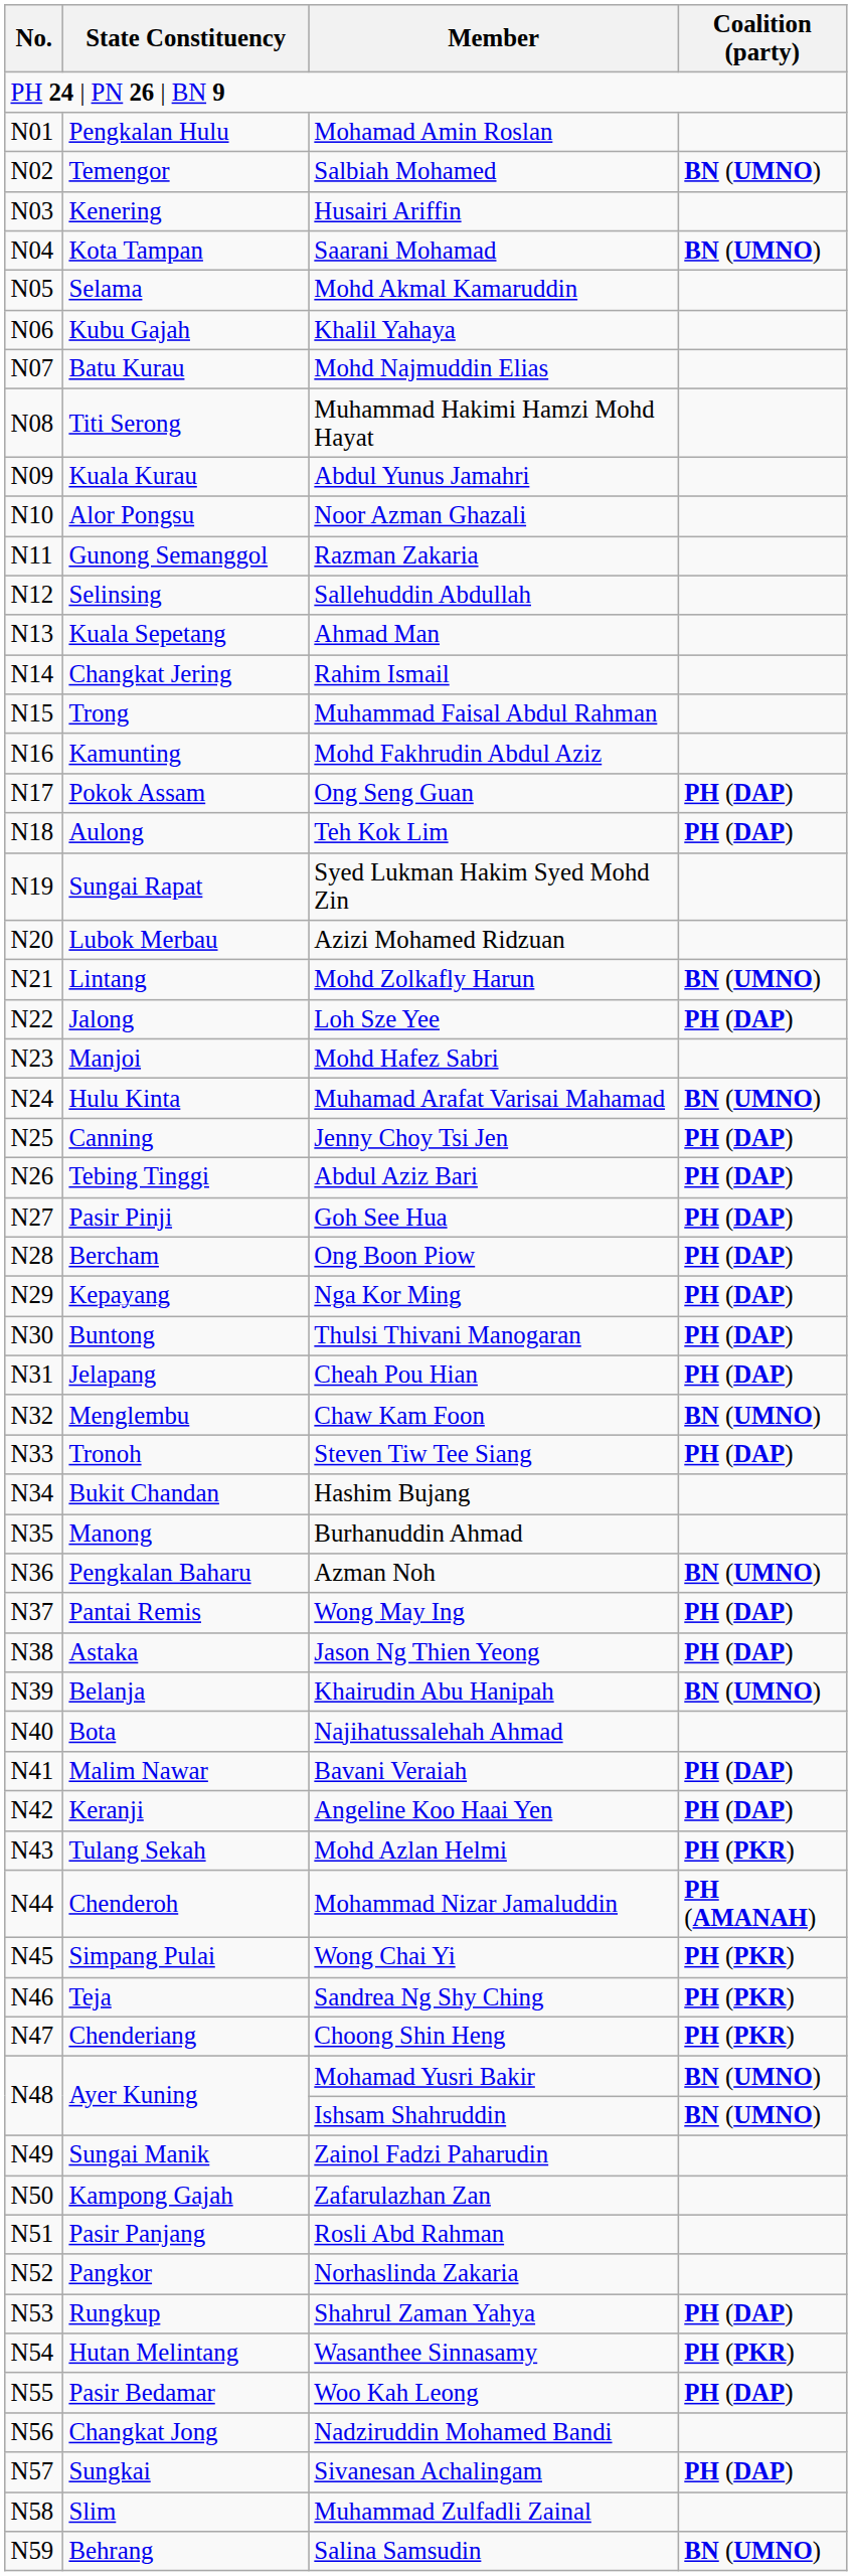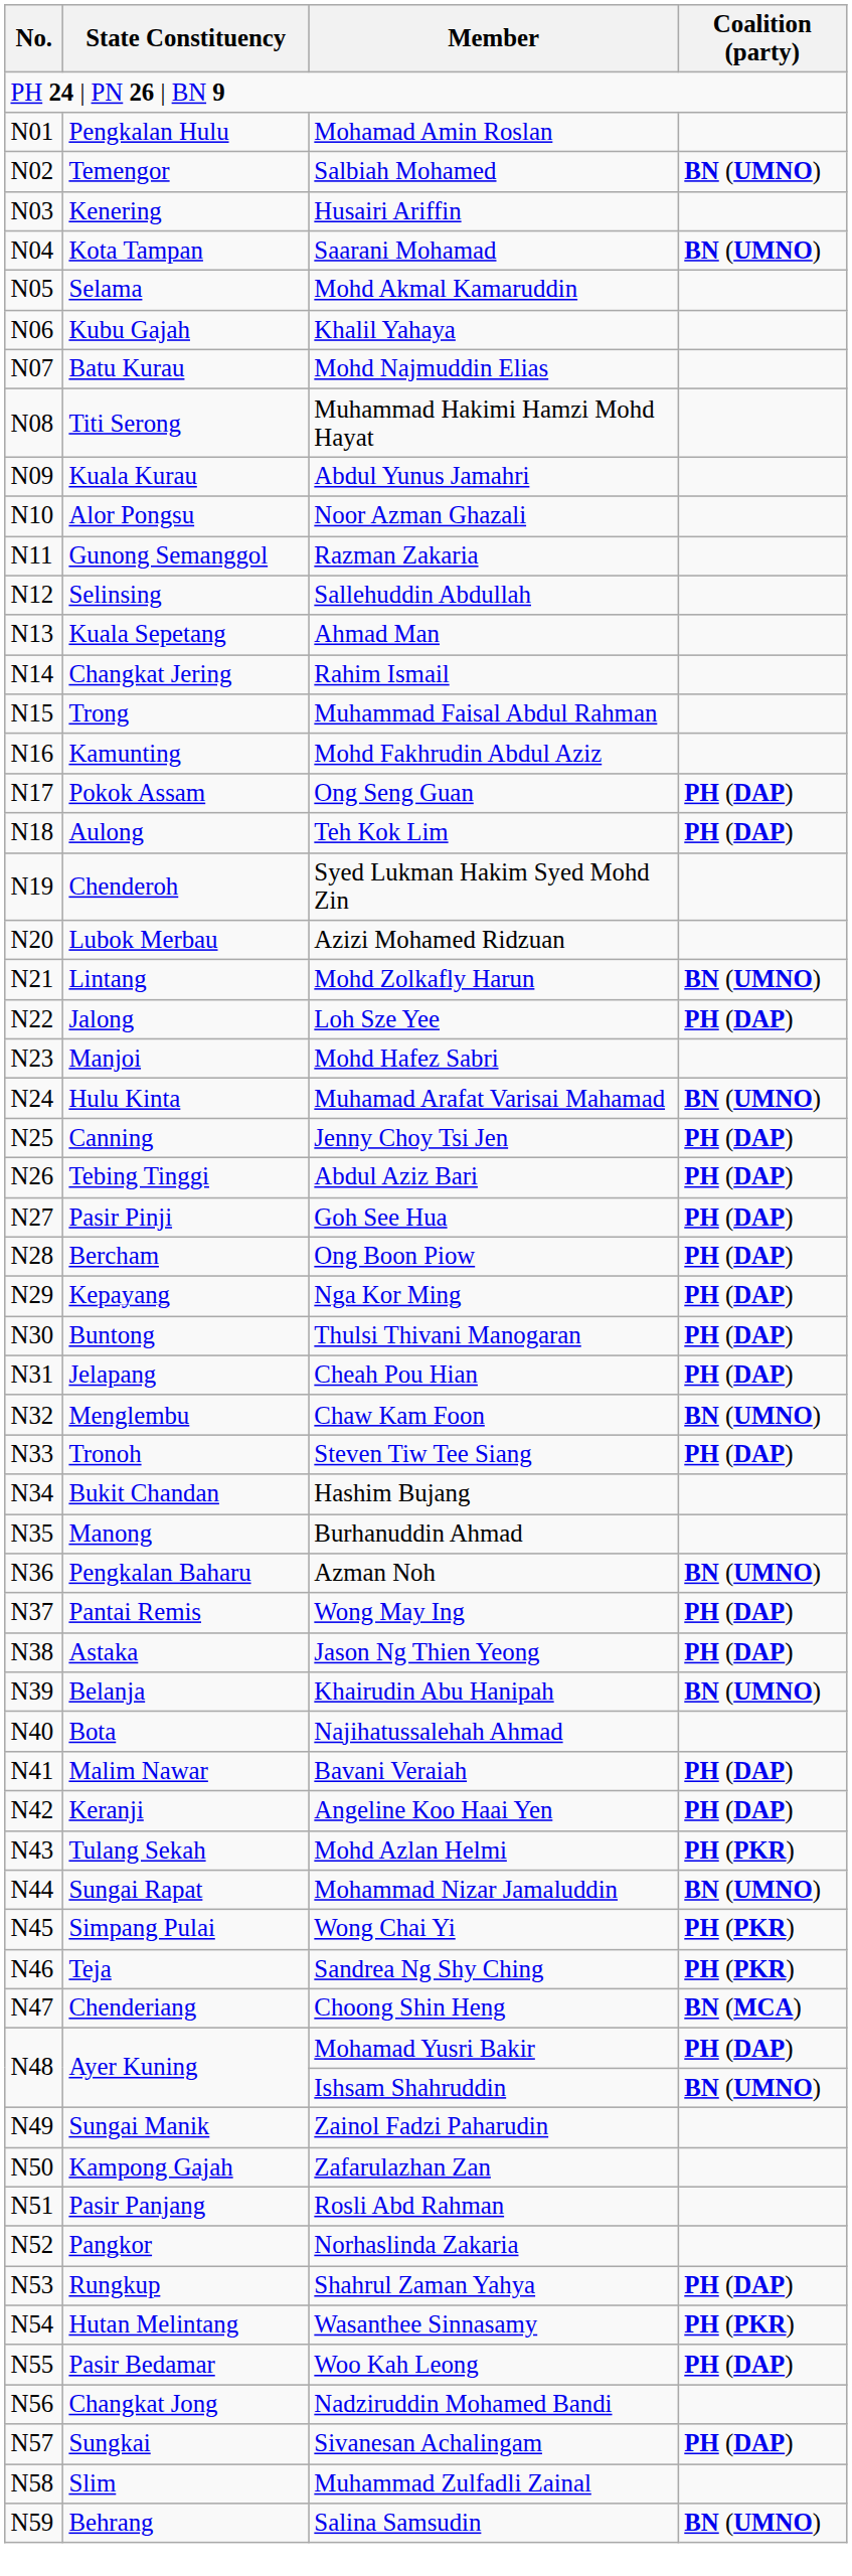Syed Lukman Hakim Syed Mohd Zin | State Constituency: Sungai Rapat -> Chenderoh
Mohammad Nizar Jamaluddin | State Constituency: Chenderoh -> Sungai Rapat
Mohammad Nizar Jamaluddin | Coalition (party): PH (AMANAH) -> BN (UMNO)
Choong Shin Heng | Coalition (party): PH (PKR) -> BN (MCA)
Mohamad Yusri Bakir | Coalition (party): BN (UMNO) -> PH (DAP)
